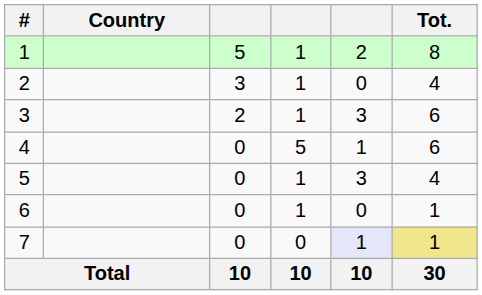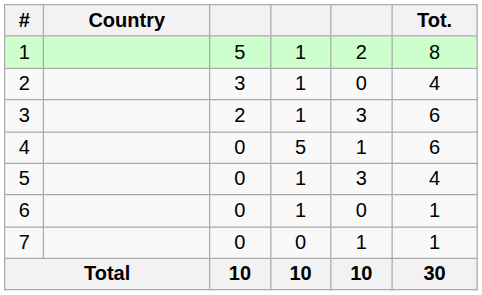7 | column 5: lavender background -> no background
7 | Tot.: khaki background -> no background
